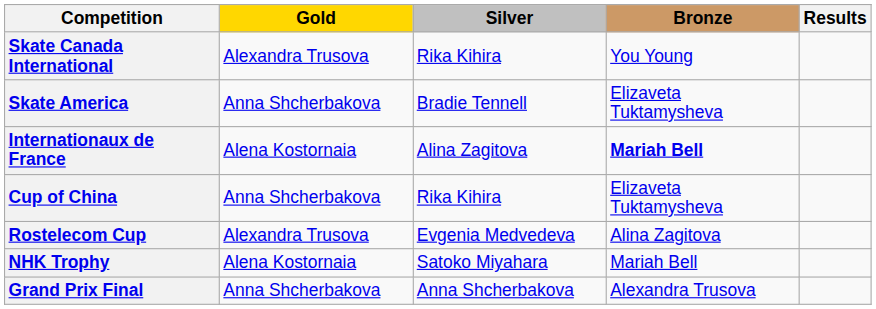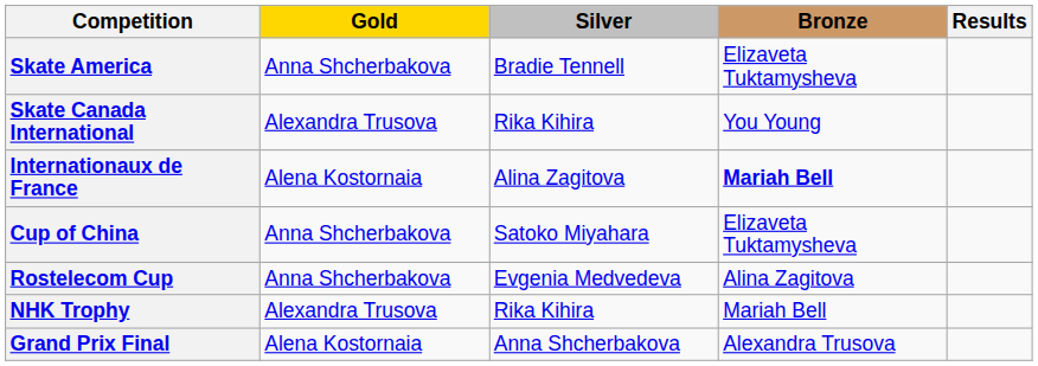rows swapped: Skate America <-> Skate Canada International
Cup of China | Silver: Rika Kihira -> Satoko Miyahara
Rostelecom Cup | Gold: Alexandra Trusova -> Anna Shcherbakova
NHK Trophy | Gold: Alena Kostornaia -> Alexandra Trusova
NHK Trophy | Silver: Satoko Miyahara -> Rika Kihira
Grand Prix Final | Gold: Anna Shcherbakova -> Alena Kostornaia
